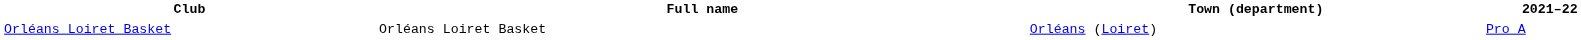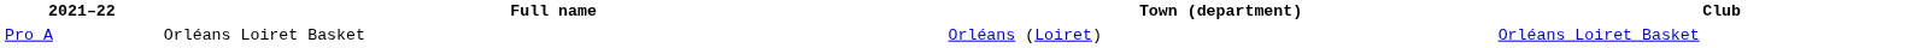columns swapped: Club <-> 2021–22
